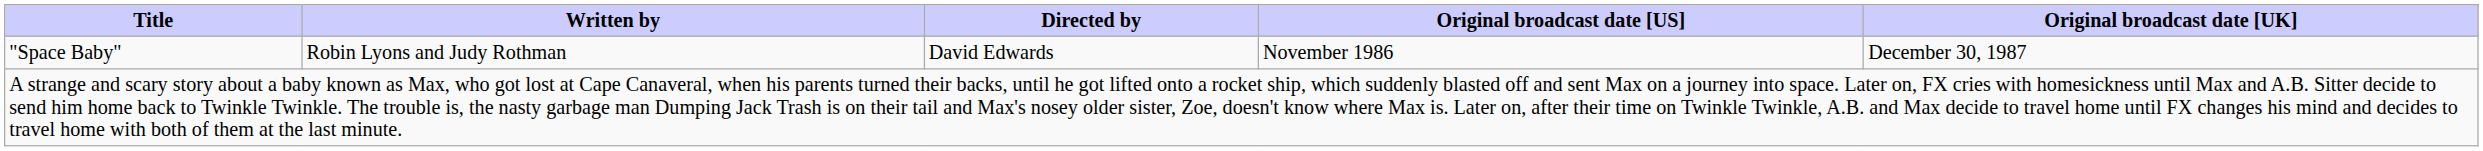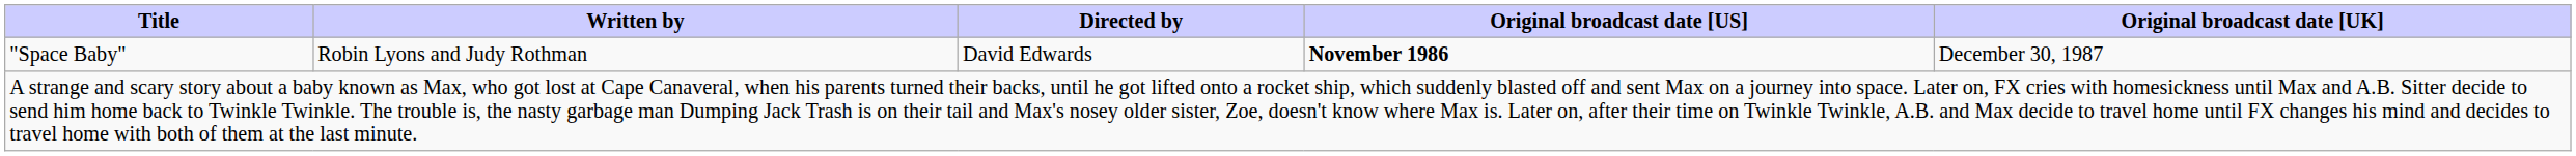"Space Baby" | Original broadcast date [US]: normal -> bold
